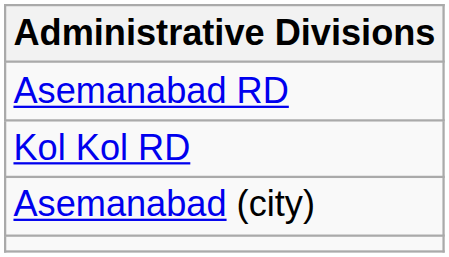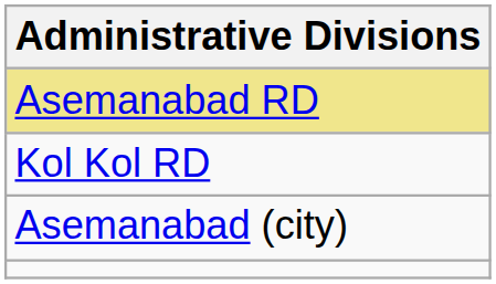row 2 | column 1: no background -> khaki background
